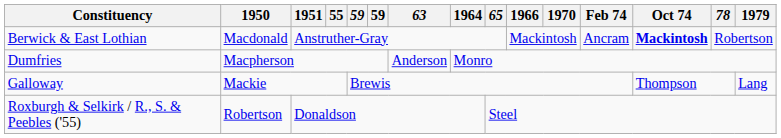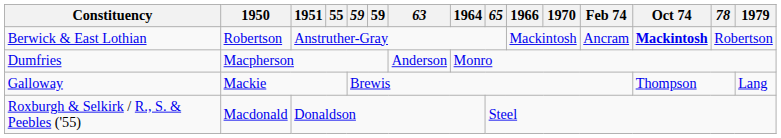Berwick & East Lothian | 1950: Macdonald -> Robertson
Roxburgh & Selkirk / R., S. & Peebles ('55) | 1950: Robertson -> Macdonald
